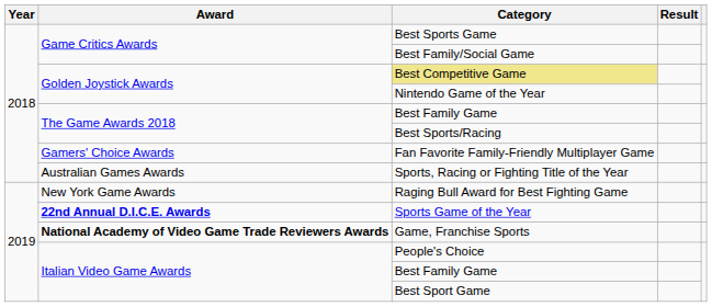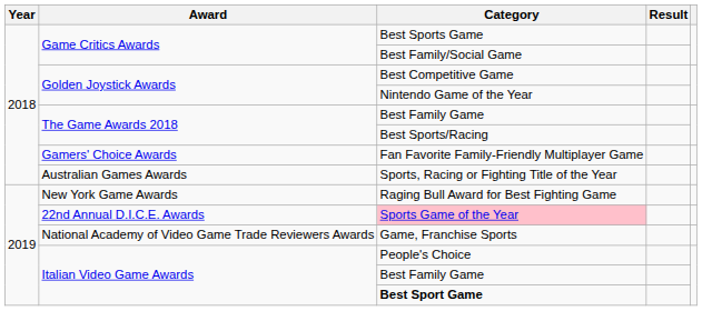Best Competitive Game | Category: khaki background -> no background
Sports Game of the Year | Award: bold -> normal
Sports Game of the Year | Category: no background -> pink background
Game, Franchise Sports | Award: bold -> normal
Best Sport Game | Category: normal -> bold
